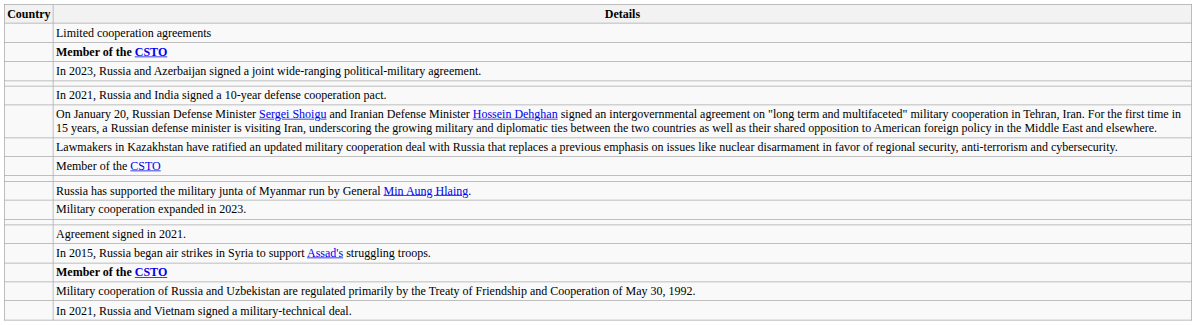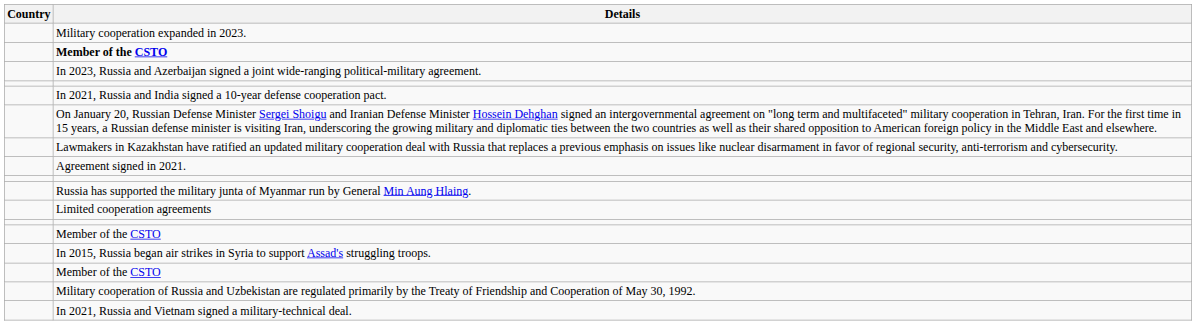row 2 | Details: Limited cooperation agreements -> Military cooperation expanded in 2023.
row 9 | Details: Member of the CSTO -> Agreement signed in 2021.
row 12 | Details: Military cooperation expanded in 2023. -> Limited cooperation agreements
row 14 | Details: Agreement signed in 2021. -> Member of the CSTO
row 16 | Details: bold -> normal
